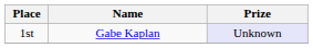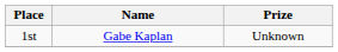1st | Prize: lavender background -> no background
